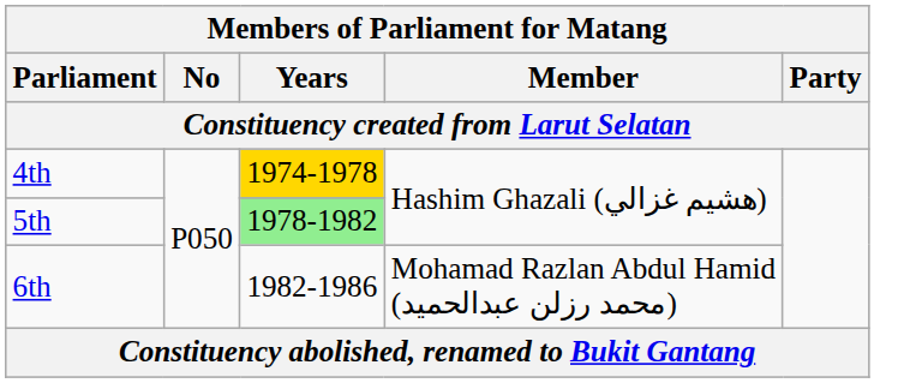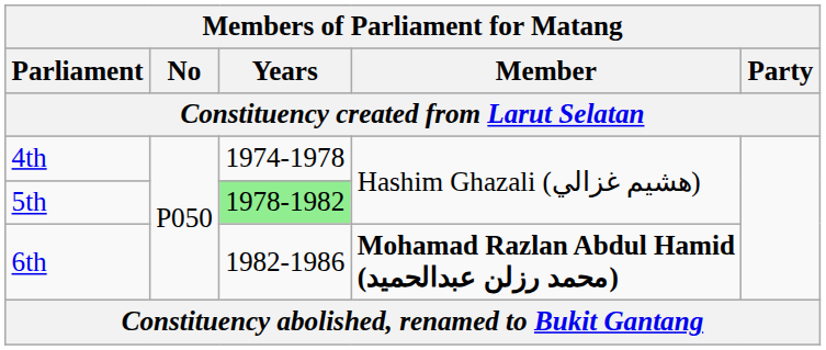4th | Years: gold background -> no background
6th | Member: normal -> bold
